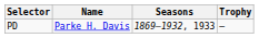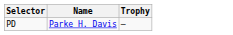- column: Seasons | 1869–1932, 1933
